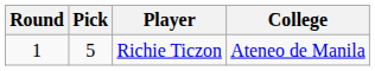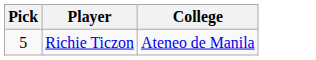- column: Round | 1
